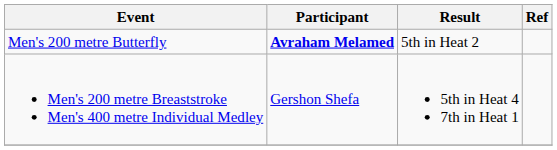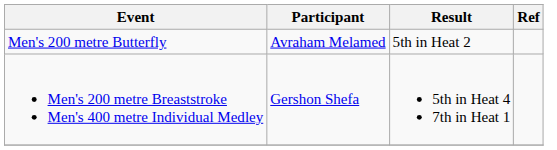Men's 200 metre Butterfly | Participant: bold -> normal
